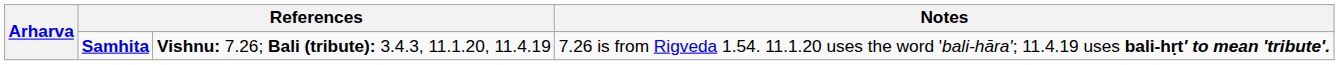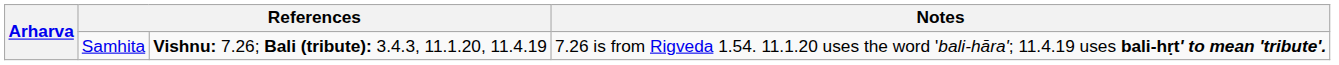row 2 | column 2: bold -> normal
